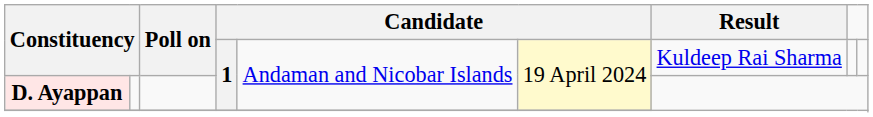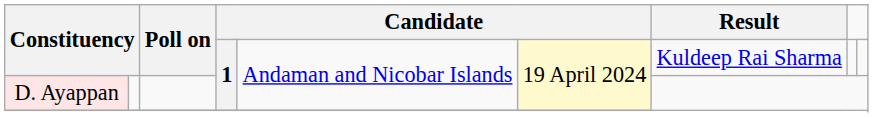D. Ayappan | column 1: bold -> normal
